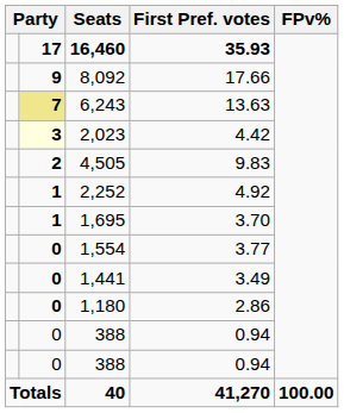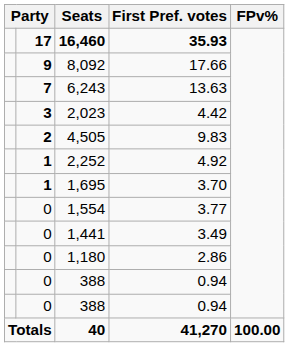6,243 | column 2: khaki background -> no background
2,023 | column 2: lightyellow background -> no background
1,554 | column 2: bold -> normal
1,441 | column 2: bold -> normal
1,180 | column 2: bold -> normal
